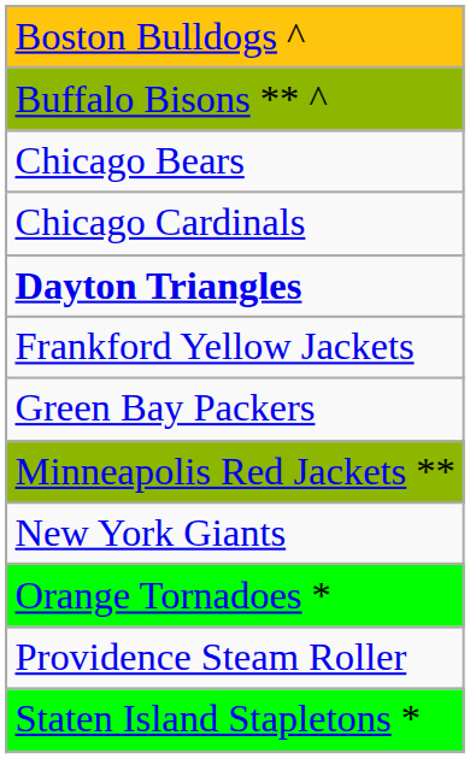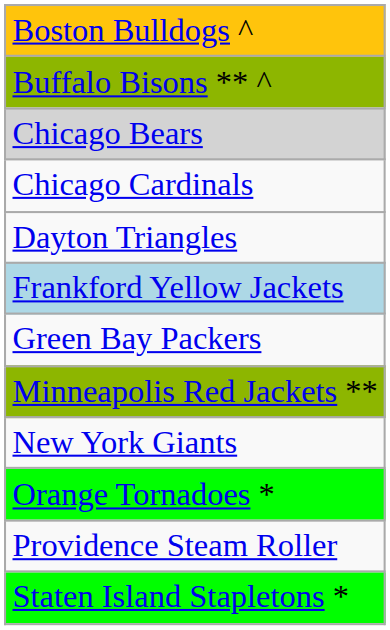row 3 | column 1: no background -> lightgrey background
row 5 | column 1: bold -> normal
row 6 | column 1: no background -> lightblue background
